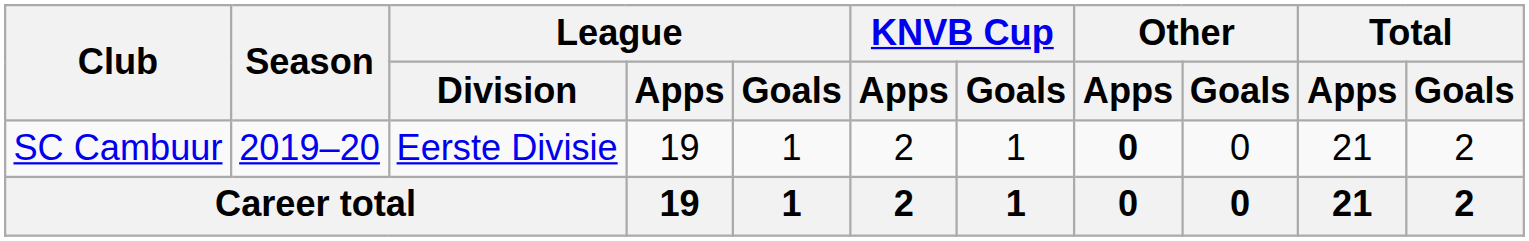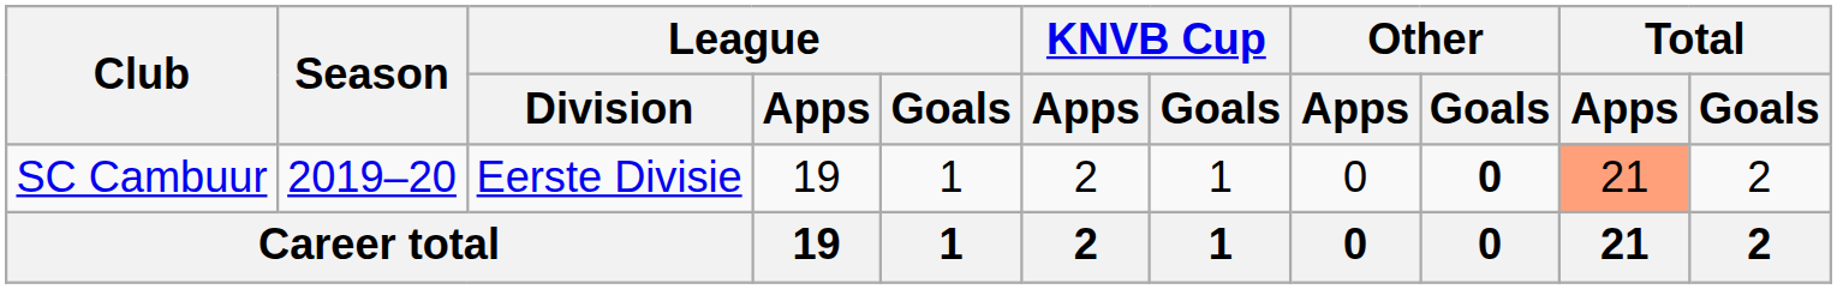SC Cambuur | Other / Apps: bold -> normal
SC Cambuur | Other / Goals: normal -> bold
SC Cambuur | Total / Apps: no background -> lightsalmon background
